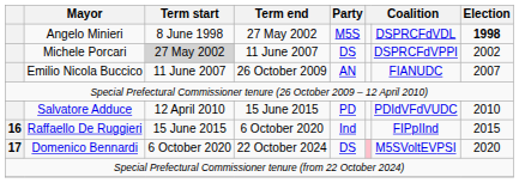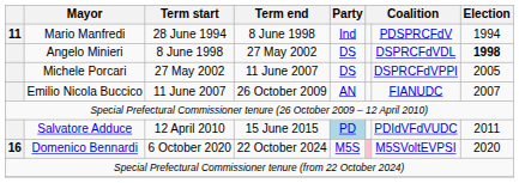+ row: 11 | Mario Manfredi | 28 June 1994 | 8 June 1998 | Ind | PDSPRCFdV | 1994
Angelo Minieri | Party: M5S -> DS
Michele Porcari | Term start: lightgrey background -> no background
Michele Porcari | Election: 2002 -> 2005
Salvatore Adduce | Party: no background -> lightblue background
Salvatore Adduce | Election: 2010 -> 2011
- row: 16 | Raffaello De Ruggieri | 15 June 2015 | 6 October 2020 | Ind | FIPpIInd | 2015
Domenico Bennardi | column 1: 17 -> 16
Domenico Bennardi | Party: DS -> M5S
